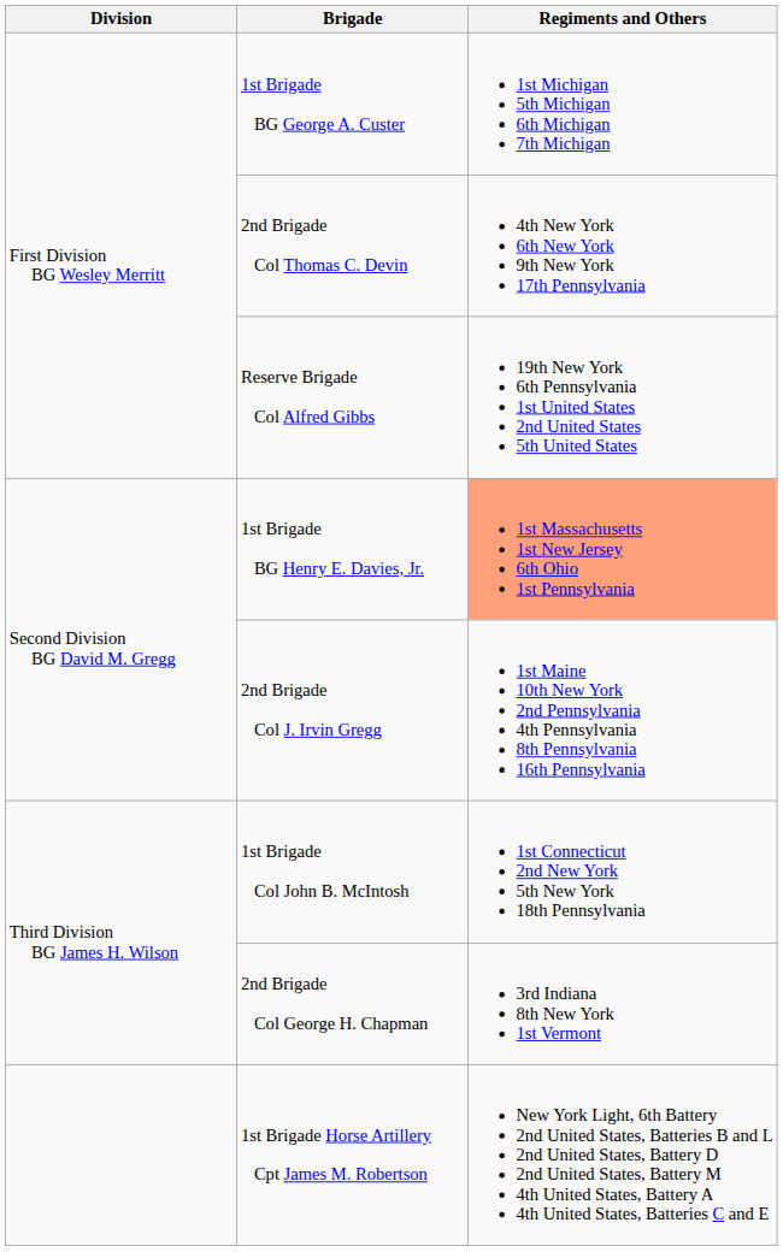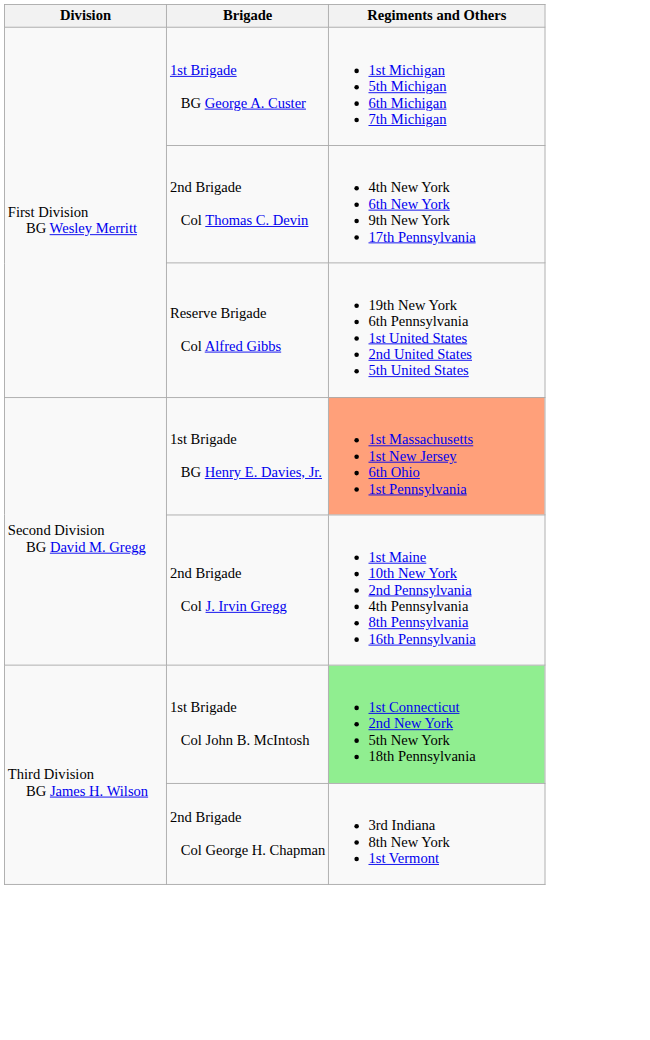1st Brigade Col John B. McIntosh | Regiments and Others: no background -> lightgreen background
- row: 1st Brigade Horse Artillery Cpt James M. Robertson | New York Light, 6th Battery 2nd United States, Batteries B and L 2nd United States, Battery D 2nd United States, Battery M 4th United States, Battery A 4th United States, Batteries C and E
